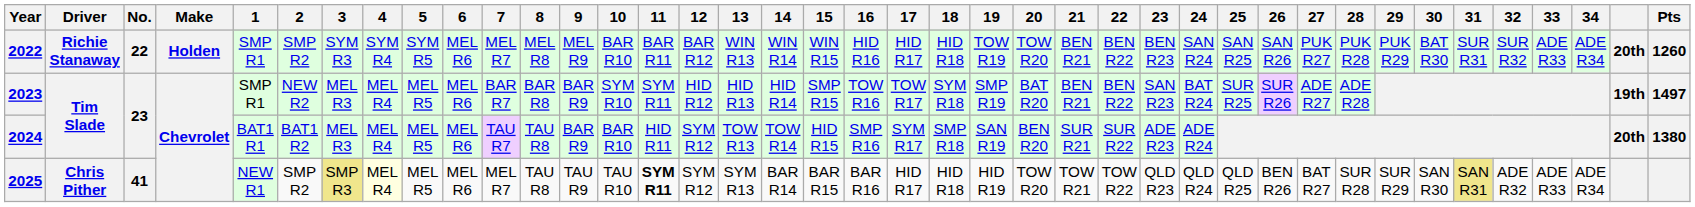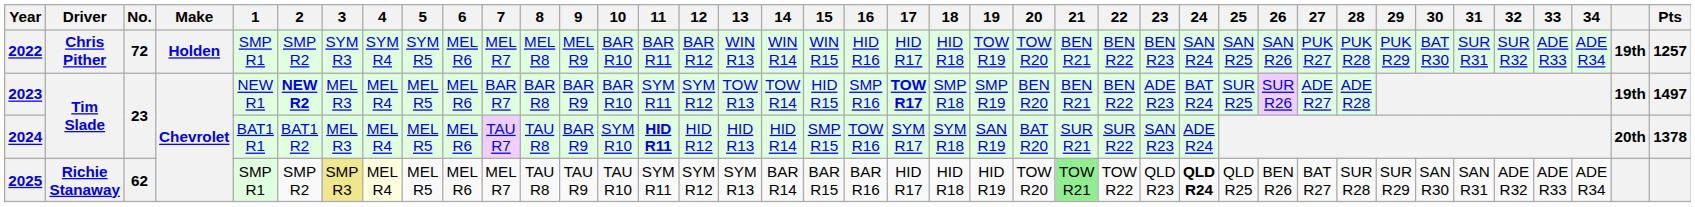2022 | Driver: Richie Stanaway -> Chris Pither
2022 | No.: 22 -> 72
2022 | column 39: 20th -> 19th
2022 | Pts: 1260 -> 1257
2023 | 1: SMP R1 -> NEW R1
2023 | 2: normal -> bold
2023 | 10: SYM R10 -> BAR R10
2023 | 12: HID R12 -> SYM R12
2023 | 13: HID R13 -> TOW R13
2023 | 14: HID R14 -> TOW R14
2023 | 15: SMP R15 -> HID R15
2023 | 16: TOW R16 -> SMP R16
2023 | 17: normal -> bold
2023 | 18: SYM R18 -> SMP R18
2023 | 20: BAT R20 -> BEN R20
2023 | 23: SAN R23 -> ADE R23
2024 | 10: BAR R10 -> SYM R10
2024 | 11: normal -> bold
2024 | 12: SYM R12 -> HID R12
2024 | 13: TOW R13 -> HID R13
2024 | 14: TOW R14 -> HID R14
2024 | 15: HID R15 -> SMP R15
2024 | 16: SMP R16 -> TOW R16
2024 | 18: SMP R18 -> SYM R18
2024 | 20: BEN R20 -> BAT R20
2024 | 23: ADE R23 -> SAN R23
2024 | Pts: 1380 -> 1378
2025 | Driver: Chris Pither -> Richie Stanaway
2025 | No.: 41 -> 62
2025 | 1: NEW R1 -> SMP R1
2025 | 11: bold -> normal
2025 | 21: no background -> lightgreen background
2025 | 24: normal -> bold
2025 | 31: khaki background -> no background
